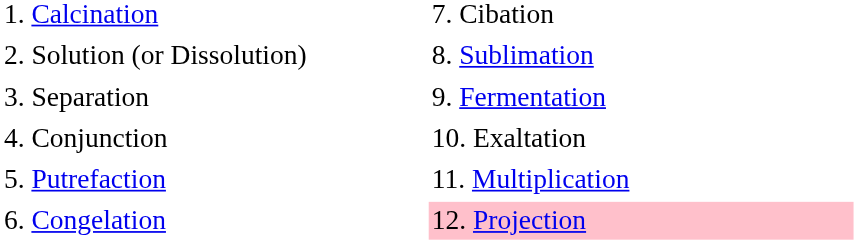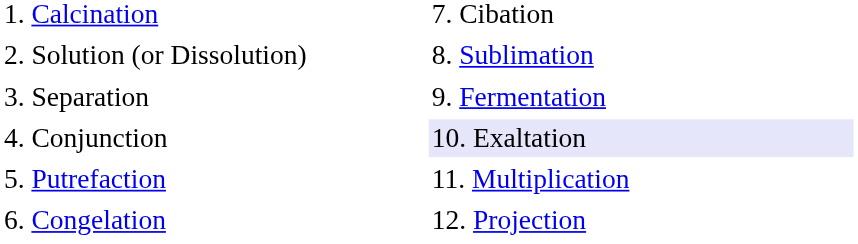4. Conjunction | column 2: no background -> lavender background
6. Congelation | column 2: pink background -> no background
